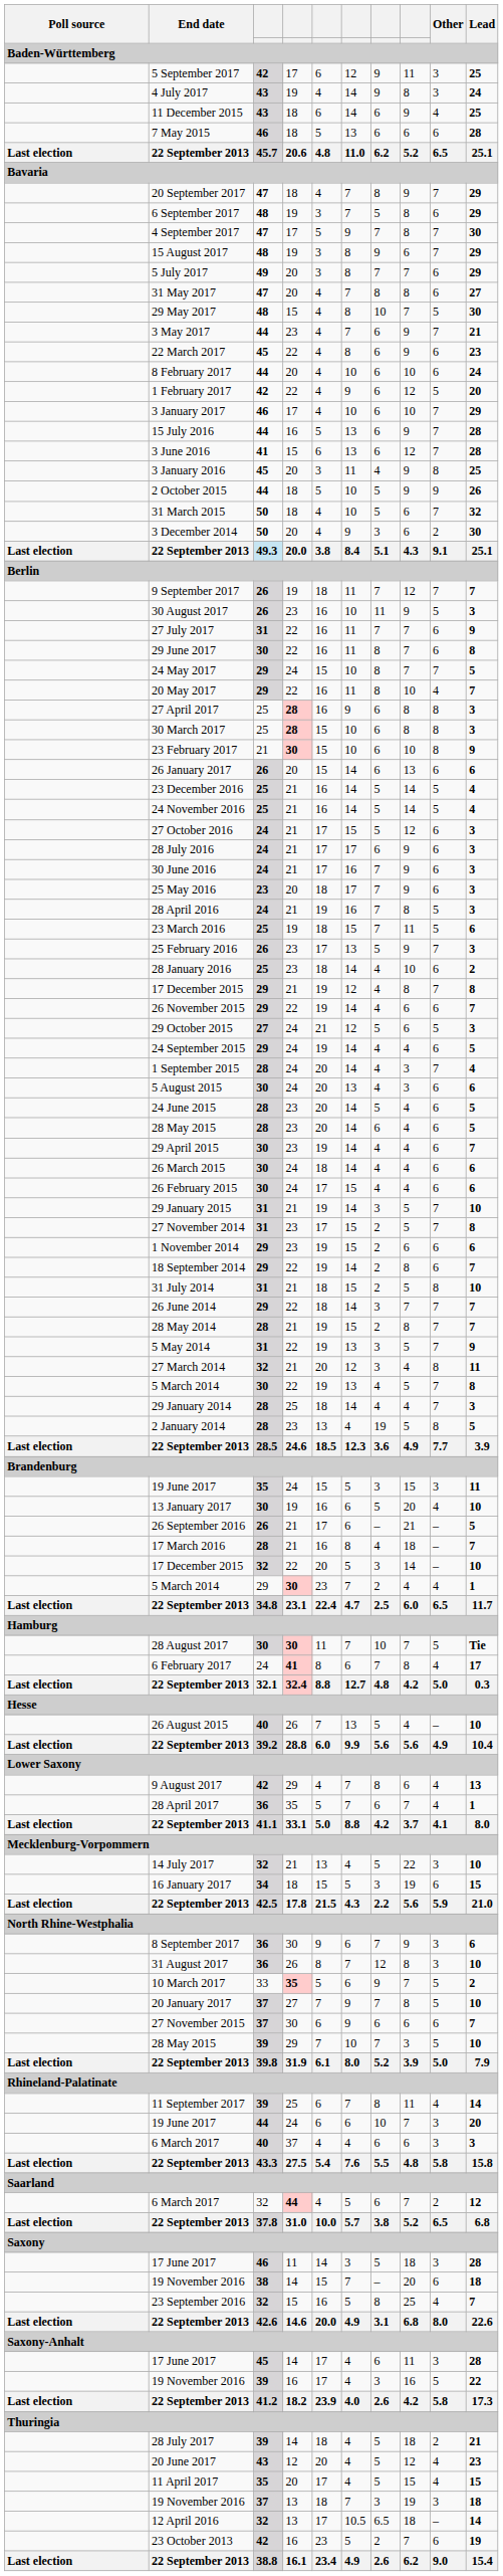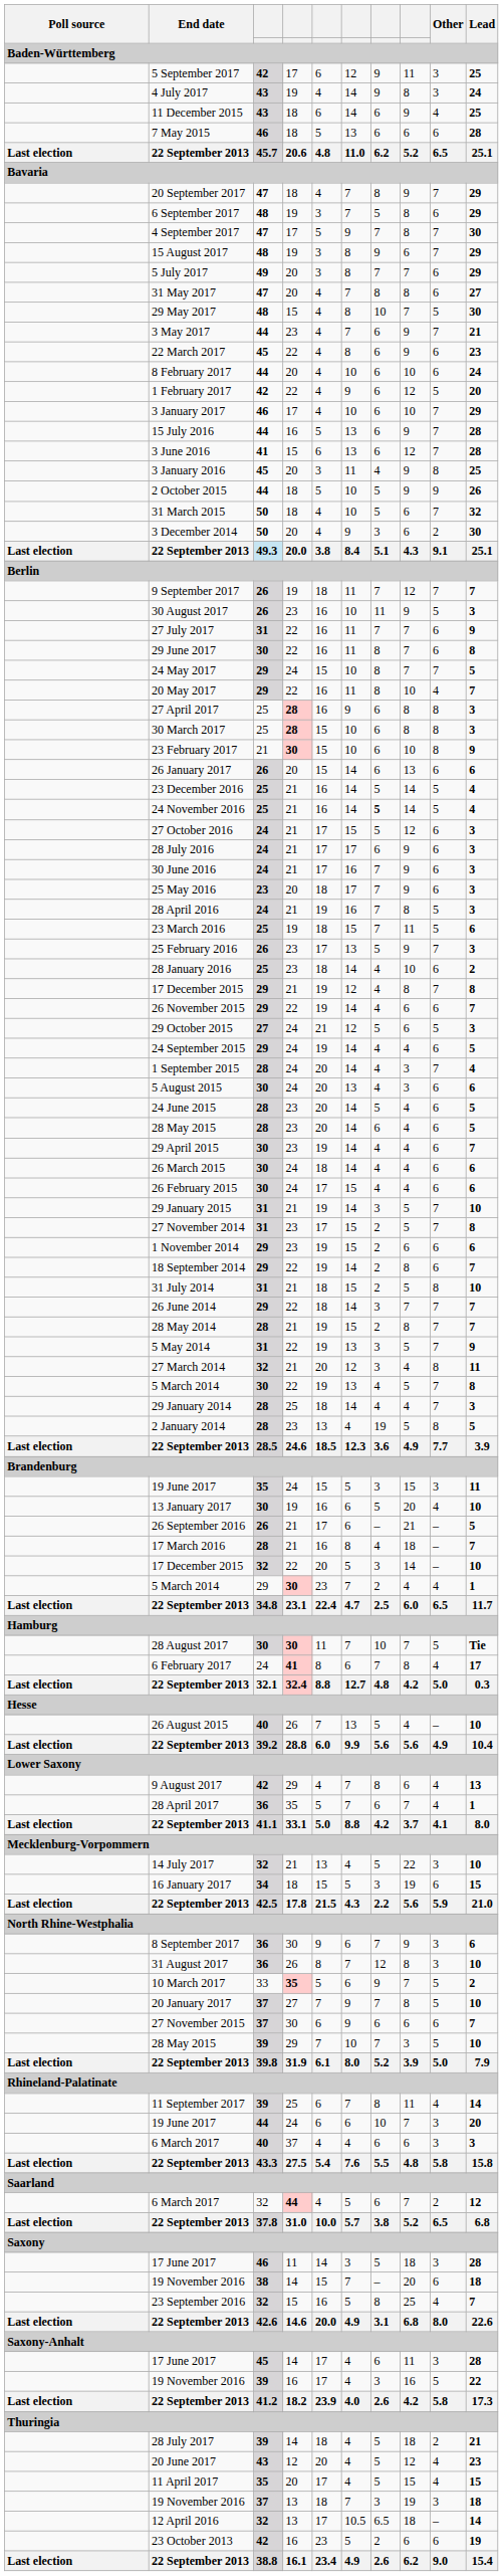24 November 2016 | column 7: normal -> bold
23 October 2013 | column 8: 7 -> 6
